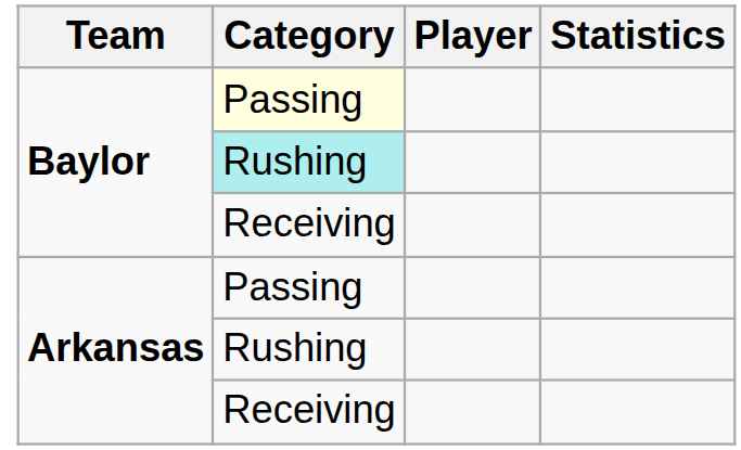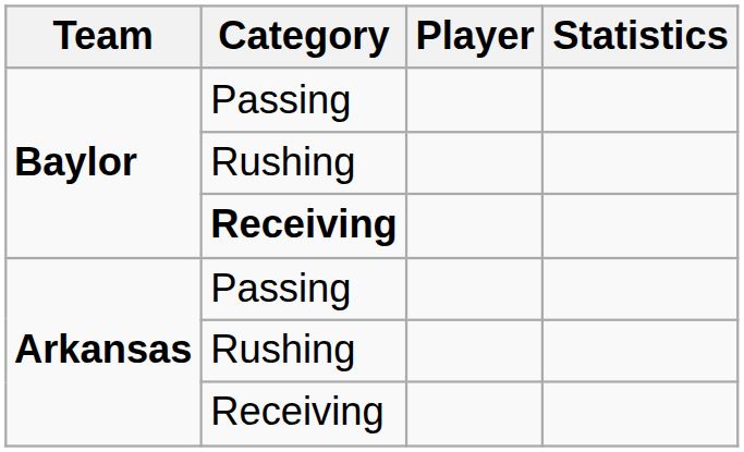Baylor / Passing | Category: lightyellow background -> no background
Baylor / Rushing | Category: paleturquoise background -> no background
Baylor / Receiving | Category: normal -> bold
